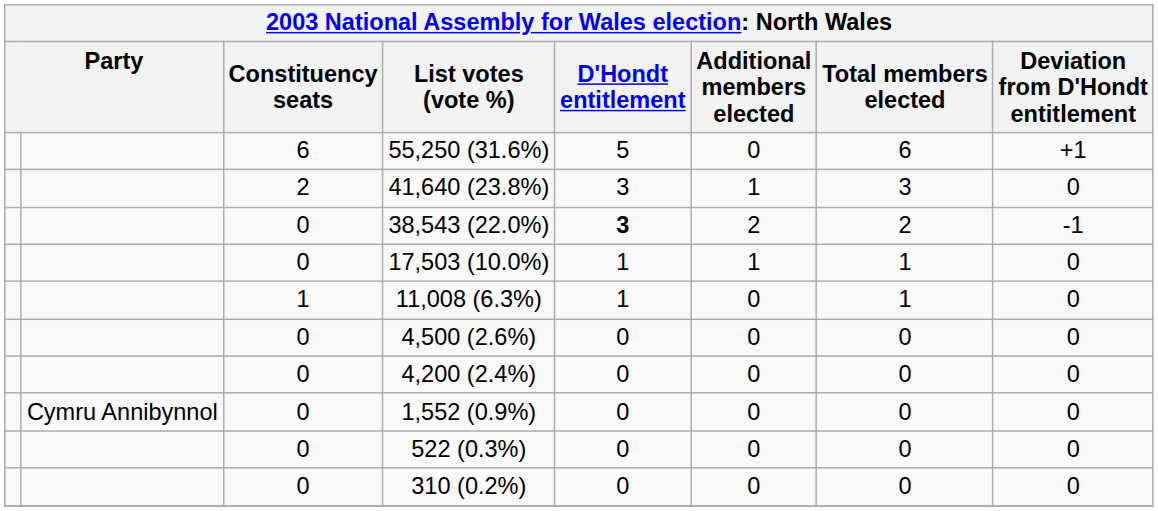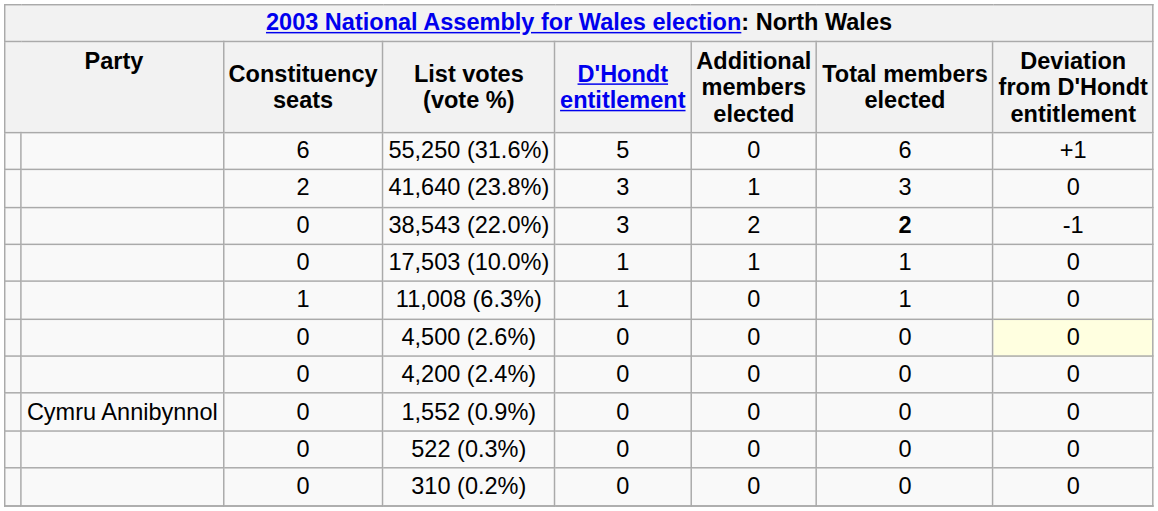38,543 (22.0%) | D'Hondt entitlement: bold -> normal
38,543 (22.0%) | Total members elected: normal -> bold
4,500 (2.6%) | Deviation from D'Hondt entitlement: no background -> lightyellow background
